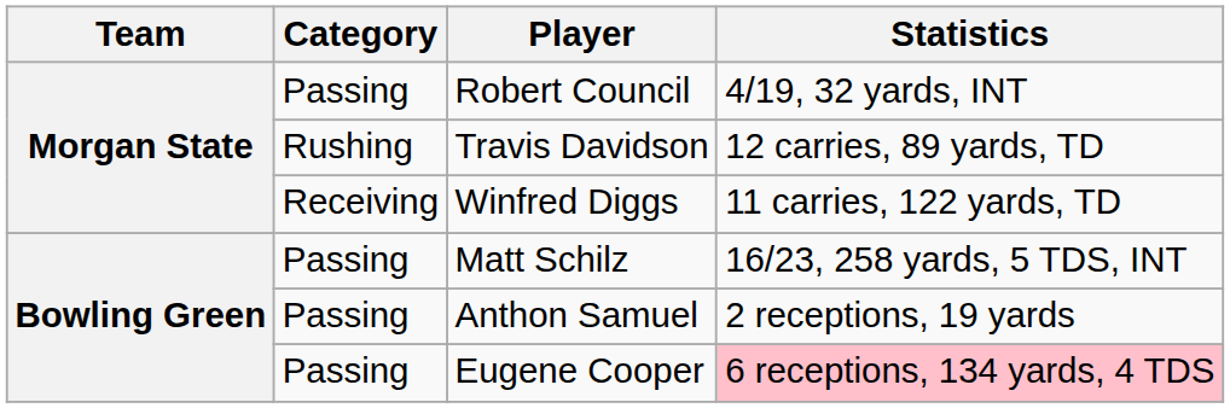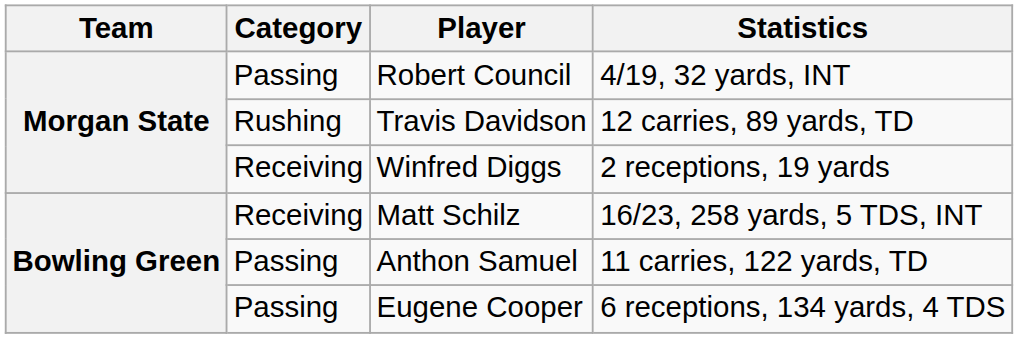Winfred Diggs | Statistics: 11 carries, 122 yards, TD -> 2 receptions, 19 yards
Matt Schilz | Category: Passing -> Receiving
Anthon Samuel | Statistics: 2 receptions, 19 yards -> 11 carries, 122 yards, TD
Eugene Cooper | Statistics: pink background -> no background
